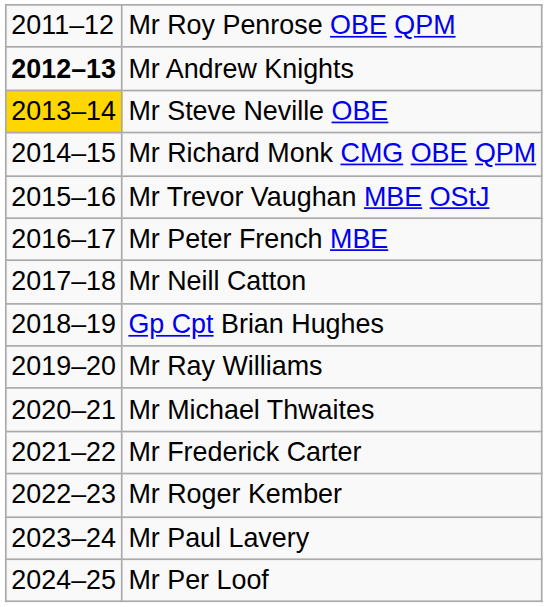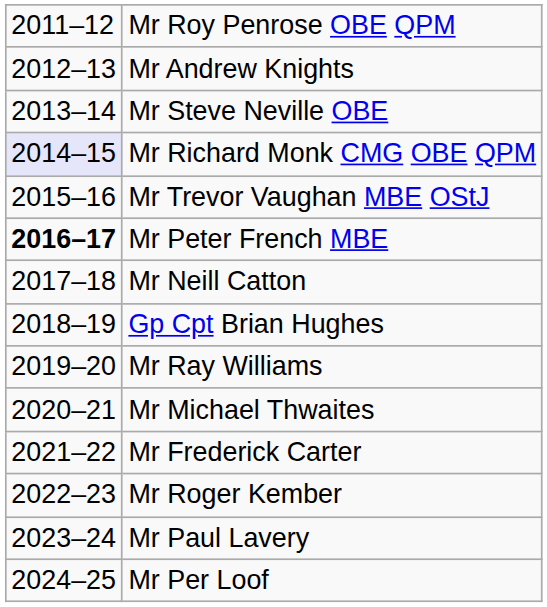Mr Andrew Knights | column 1: bold -> normal
Mr Steve Neville OBE | column 1: gold background -> no background
Mr Richard Monk CMG OBE QPM | column 1: no background -> lavender background
Mr Peter French MBE | column 1: normal -> bold
